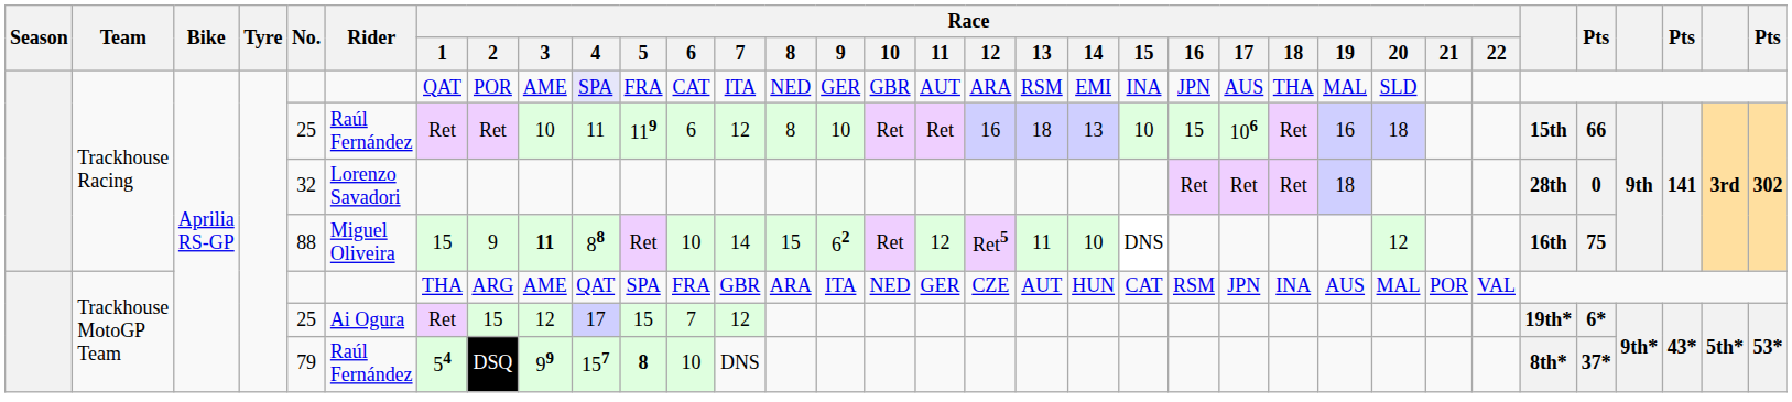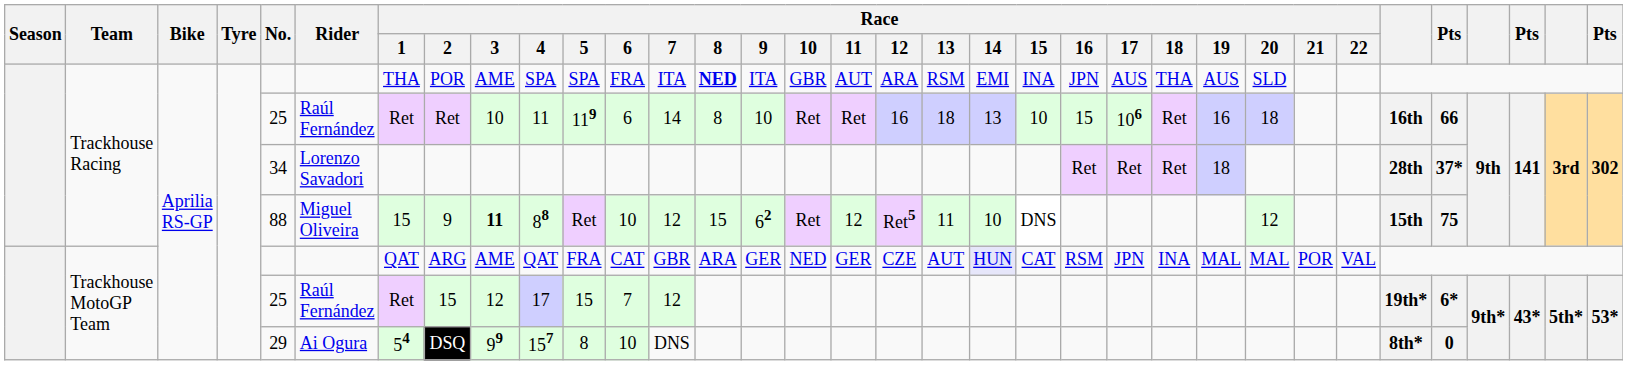row 3 | Race / 1: QAT -> THA
row 3 | Race / 4: lavender background -> no background
row 3 | Race / 5: FRA -> SPA
row 3 | Race / 6: CAT -> FRA
row 3 | Race / 8: normal -> bold
row 3 | Race / 9: GER -> ITA
row 3 | Race / 19: MAL -> AUS
row 4 | Race / 7: 12 -> 14
row 4 | column 29: 15th -> 16th
row 5 | No.: 32 -> 34
row 5 | column 30: 0 -> 37*
row 6 | Race / 7: 14 -> 12
row 6 | column 29: 16th -> 15th
row 7 | Race / 1: THA -> QAT
row 7 | Race / 5: SPA -> FRA
row 7 | Race / 6: FRA -> CAT
row 7 | Race / 9: ITA -> GER
row 7 | Race / 14: no background -> lavender background
row 7 | Race / 19: AUS -> MAL
row 8 | Rider: Ai Ogura -> Raúl Fernández
row 9 | No.: 79 -> 29
row 9 | Rider: Raúl Fernández -> Ai Ogura
row 9 | Race / 5: bold -> normal
row 9 | column 30: 37* -> 0
